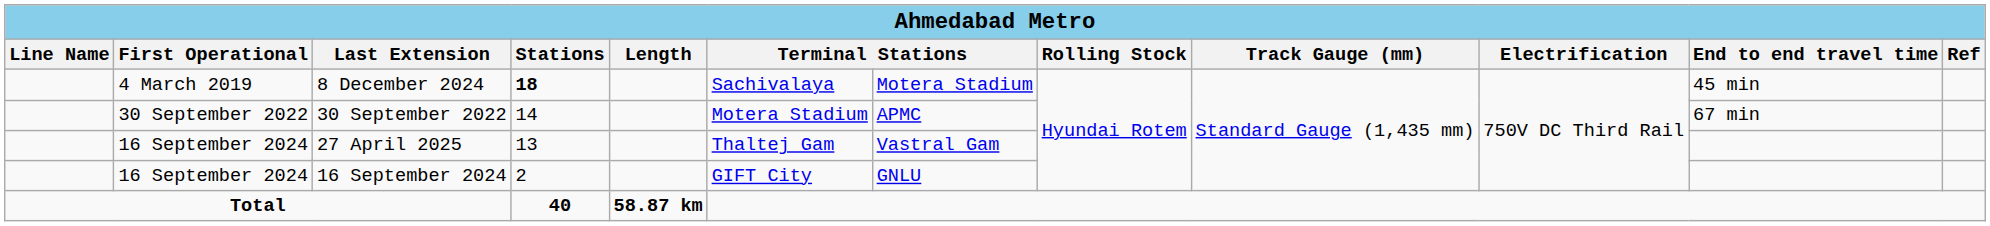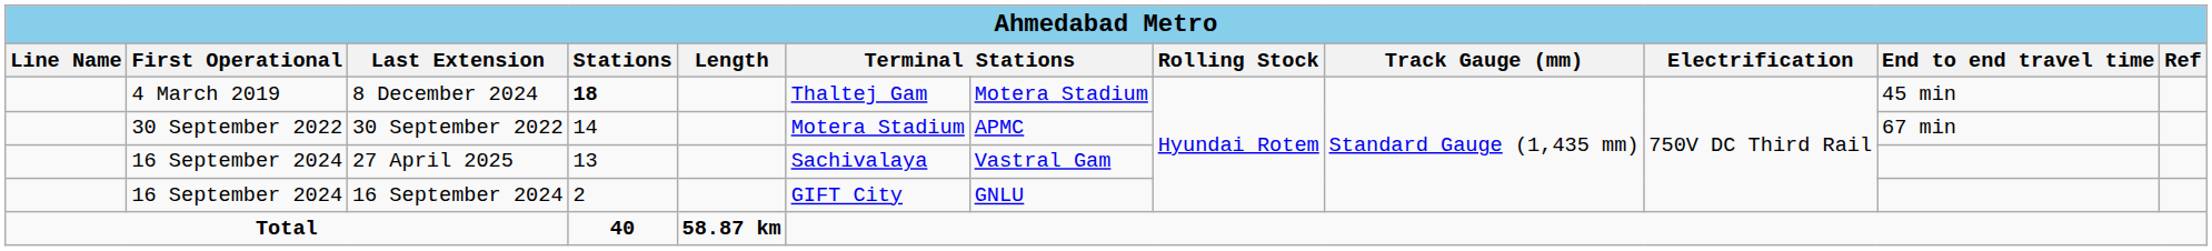8 December 2024 | column 6: Sachivalaya -> Thaltej Gam
27 April 2025 | column 6: Thaltej Gam -> Sachivalaya
